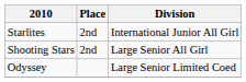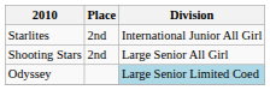Odyssey | Division: no background -> lightblue background
